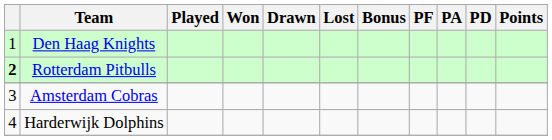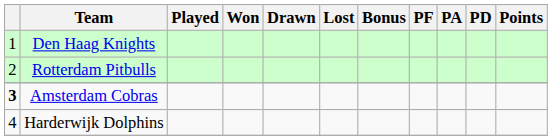Rotterdam Pitbulls | column 1: bold -> normal
Amsterdam Cobras | column 1: normal -> bold
